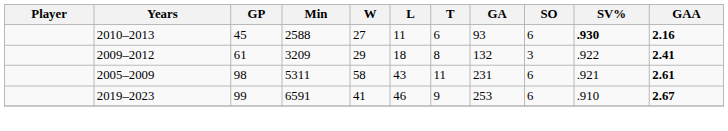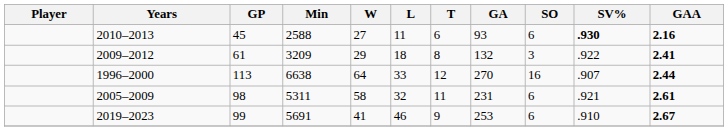+ row: 1996–2000 | 113 | 6638 | 64 | 33 | 12 | 270 | 16 | .907 | 2.44
2005–2009 | L: 43 -> 32
2019–2023 | Min: 6591 -> 5691
